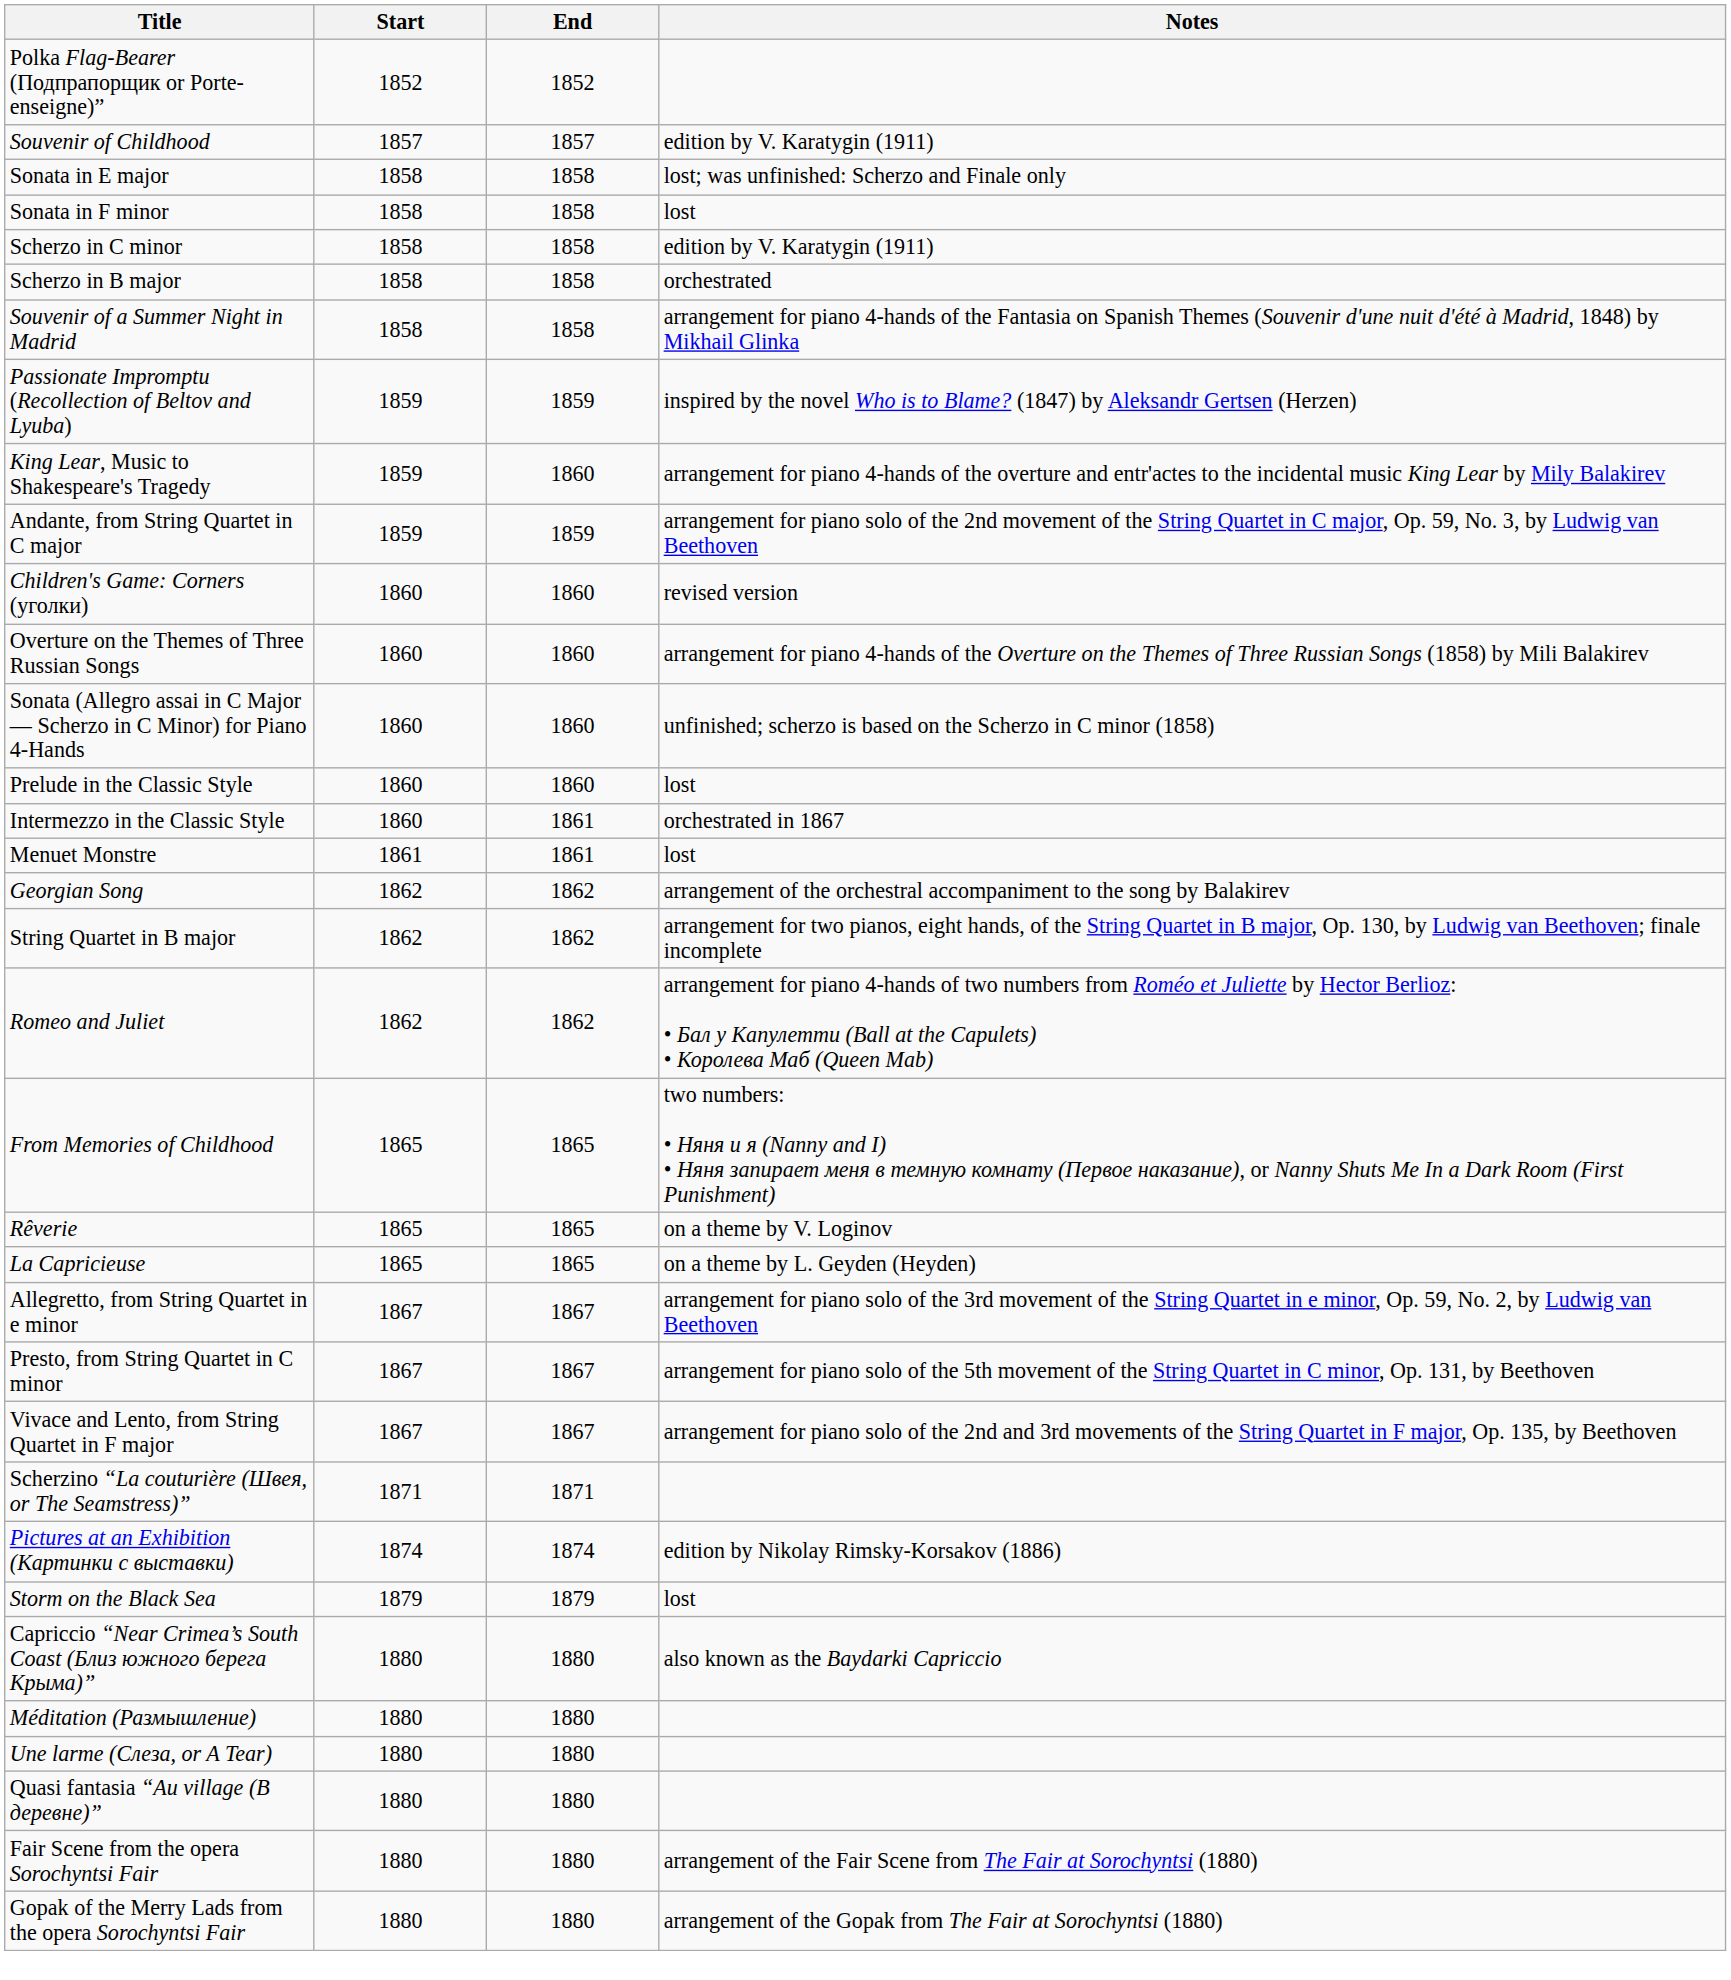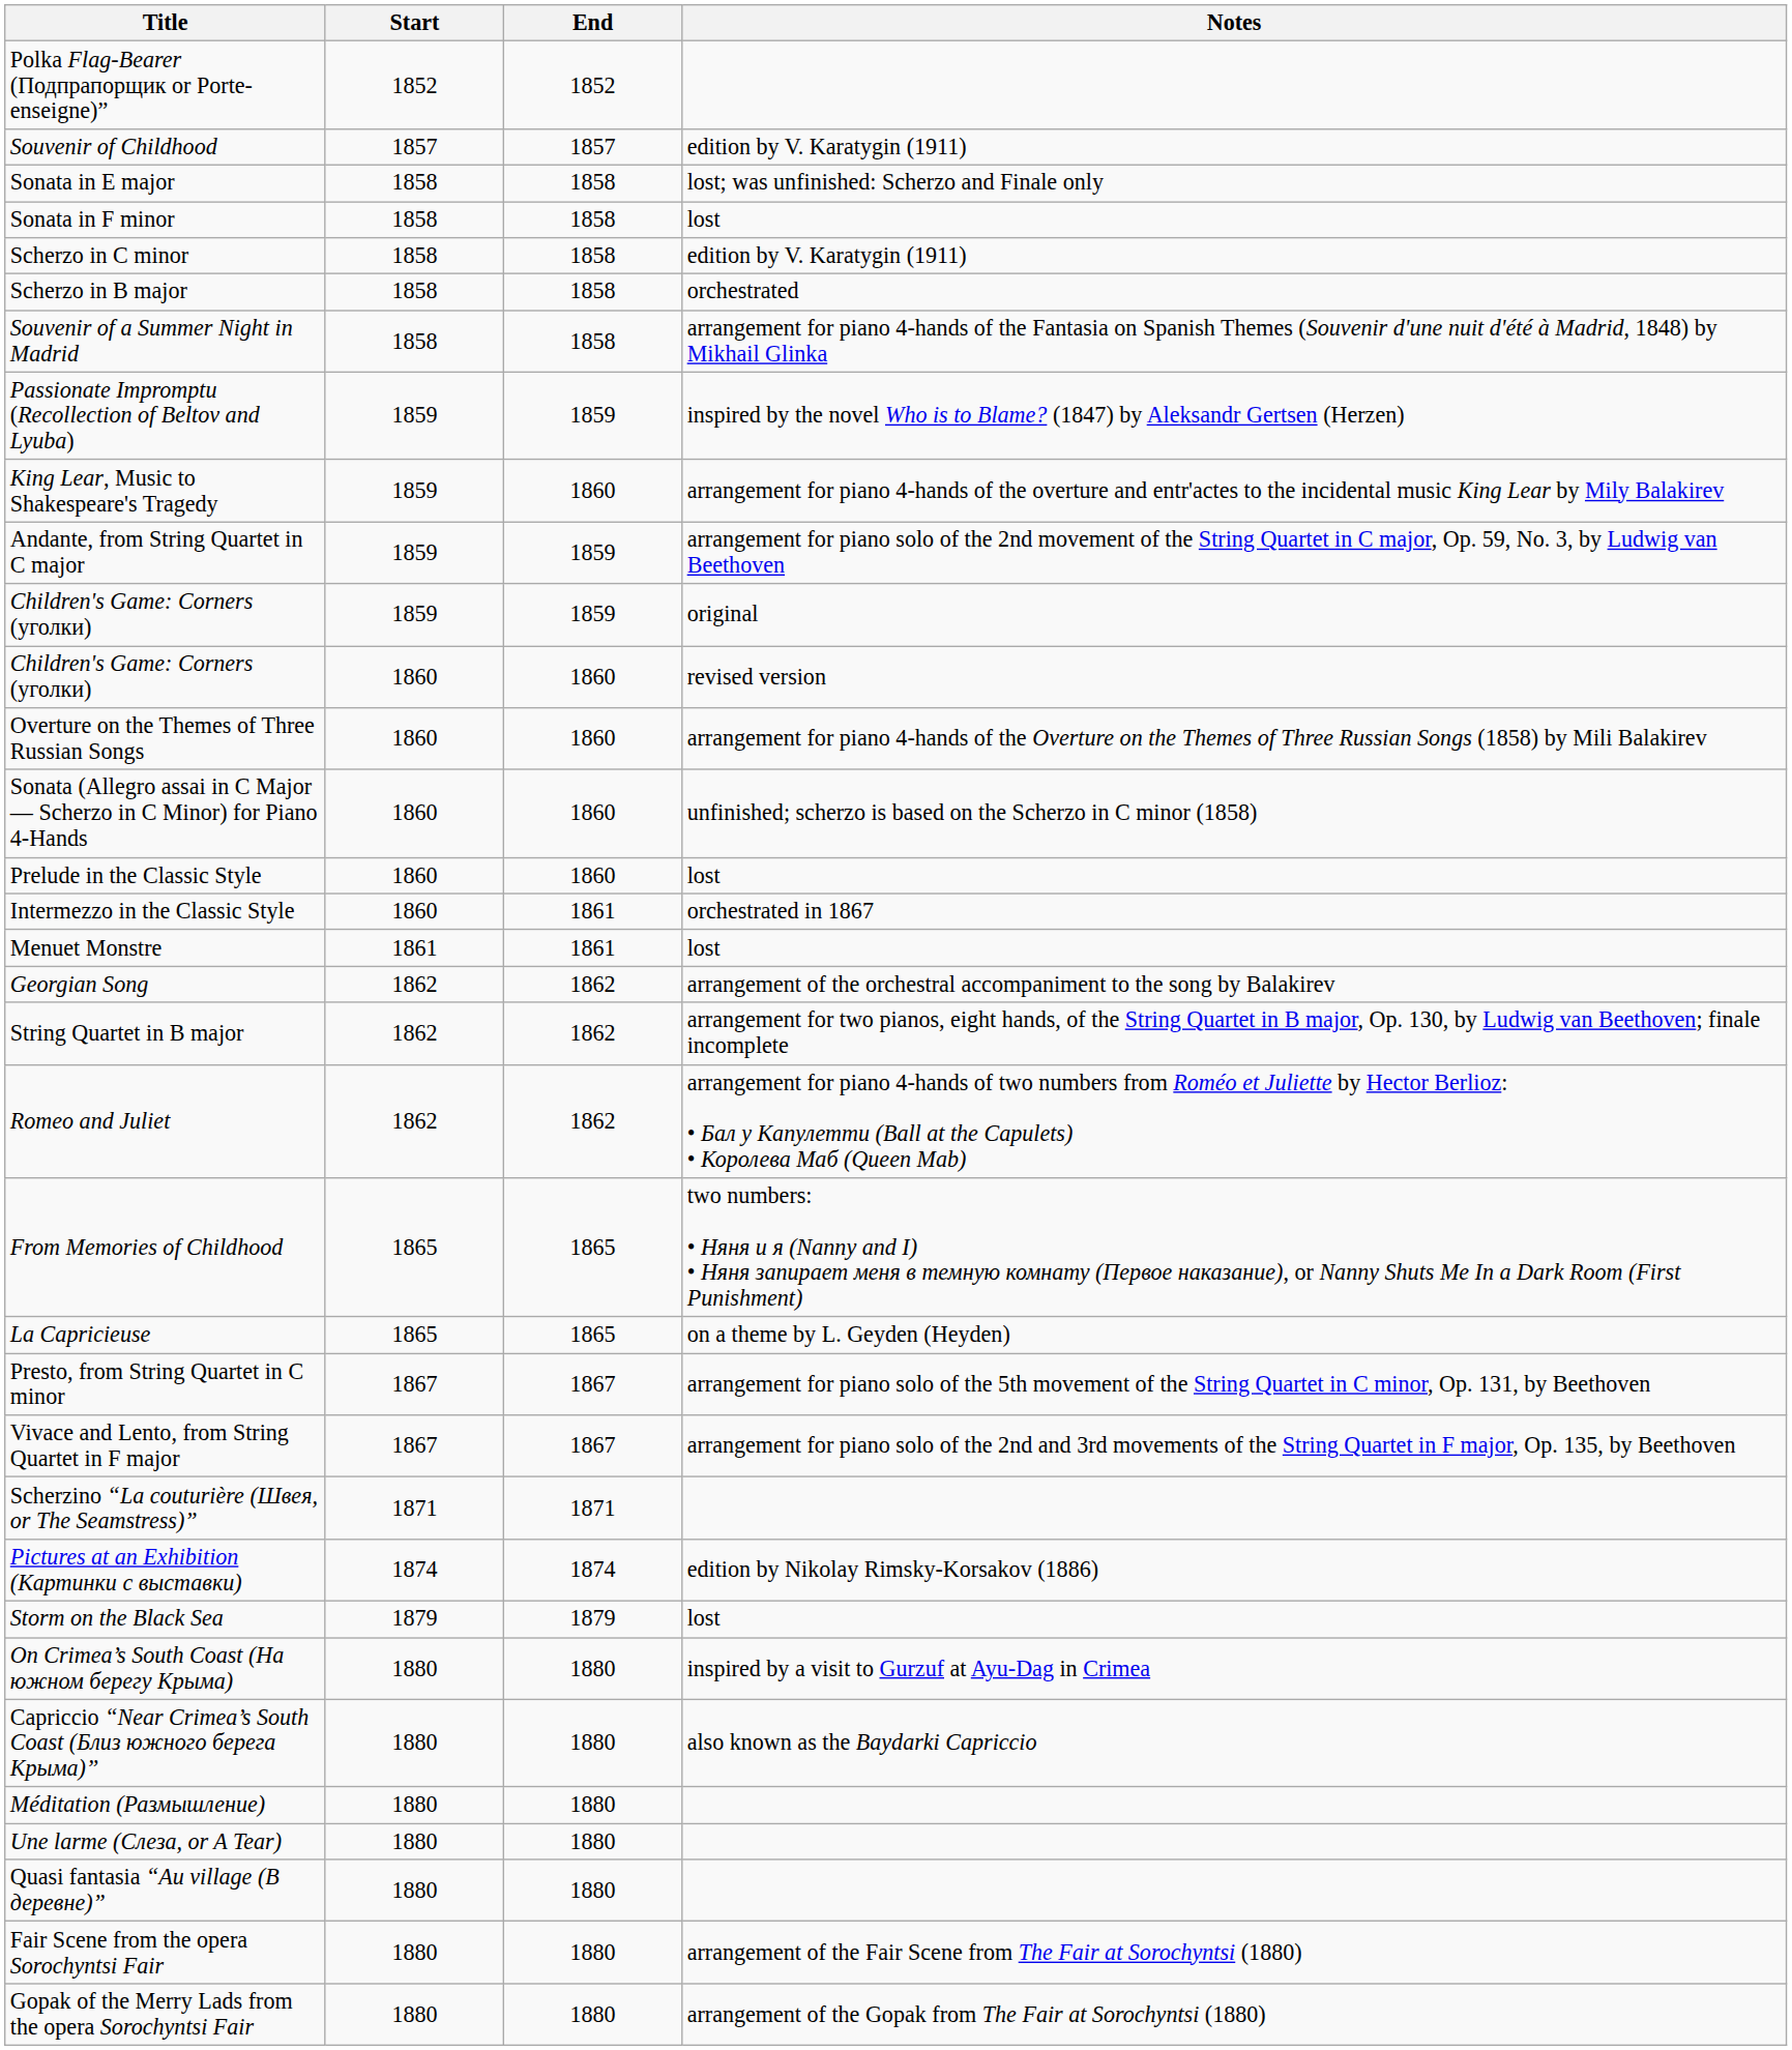+ row: Children's Game: Corners (уголки) | 1859 | 1859 | original
- row: Rêverie | 1865 | 1865 | on a theme by V. Loginov
- row: Allegretto, from String Quartet in e minor | 1867 | 1867 | arrangement for piano solo of the 3rd movement of the String Quartet in e minor, Op. 59, No. 2, by Ludwig van Beethoven
+ row: On Crimea’s South Coast (На южном берегу Крыма) | 1880 | 1880 | inspired by a visit to Gurzuf at Ayu-Dag in Crimea
